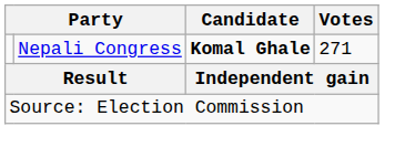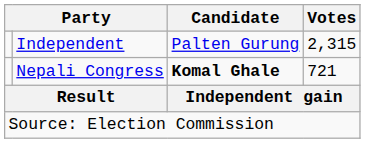+ row: Independent | Palten Gurung | 2,315
Nepali Congress | Votes: 271 -> 721
